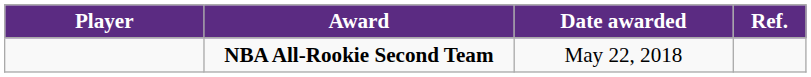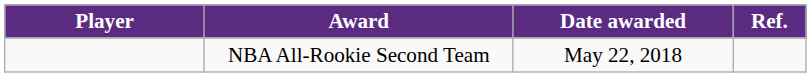row 2 | Award: bold -> normal
